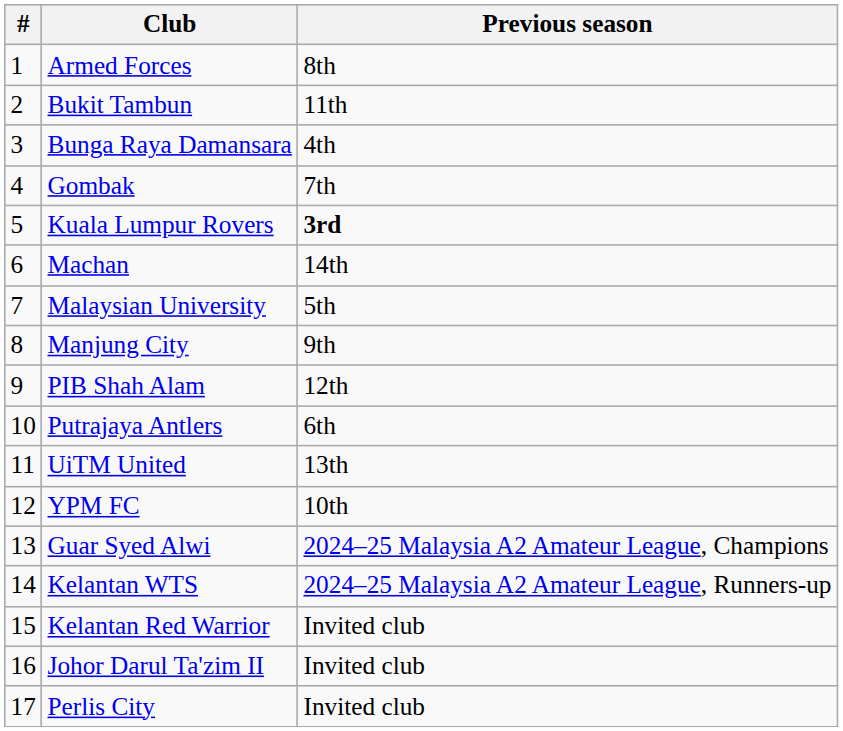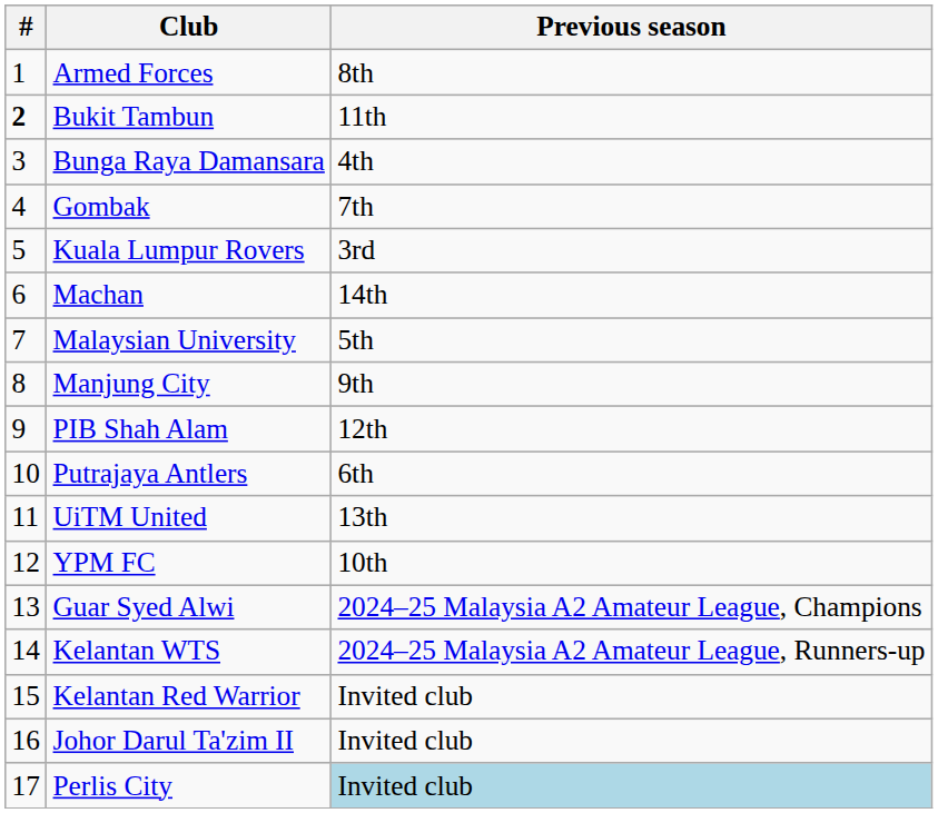Bukit Tambun | #: normal -> bold
Kuala Lumpur Rovers | Previous season: bold -> normal
Perlis City | Previous season: no background -> lightblue background
